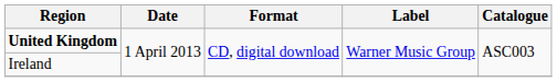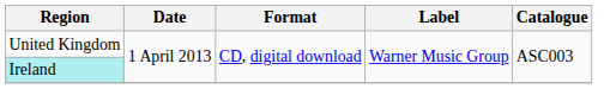United Kingdom | Region: bold -> normal
Ireland | Region: no background -> paleturquoise background
